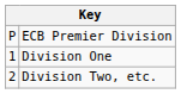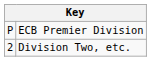- row: 1 | Division One
